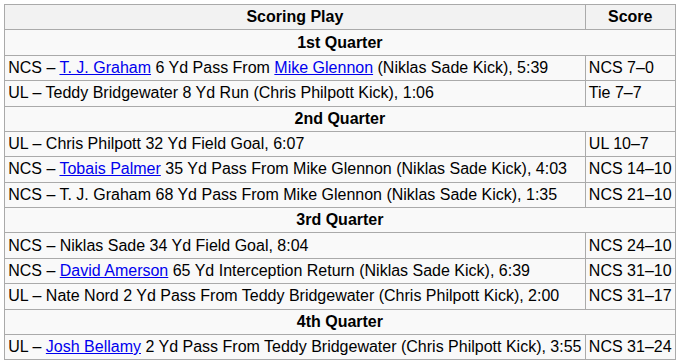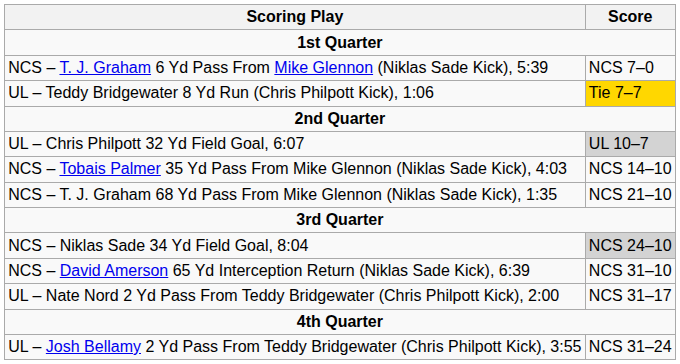UL – Teddy Bridgewater 8 Yd Run (Chris Philpott Kick), 1:06 | Score: no background -> gold background
UL – Chris Philpott 32 Yd Field Goal, 6:07 | Score: no background -> lightgrey background
NCS – Niklas Sade 34 Yd Field Goal, 8:04 | Score: no background -> lightgrey background
